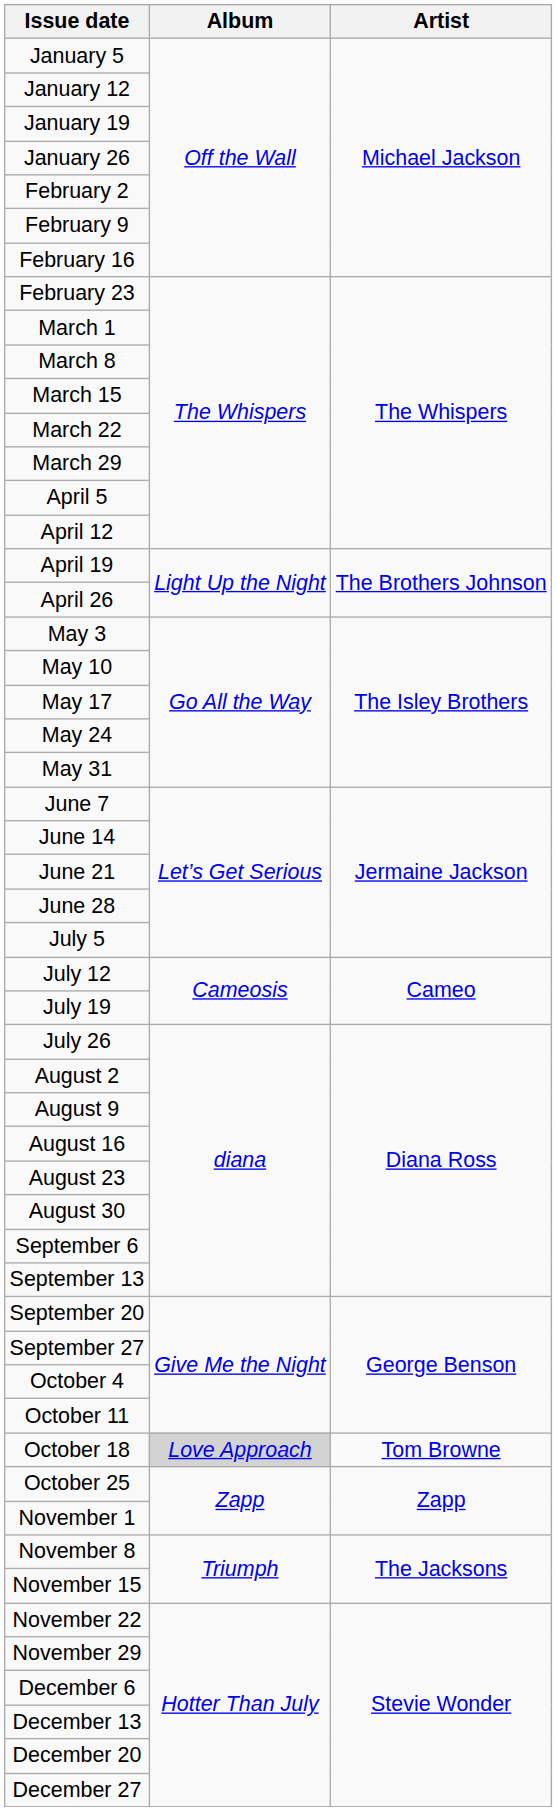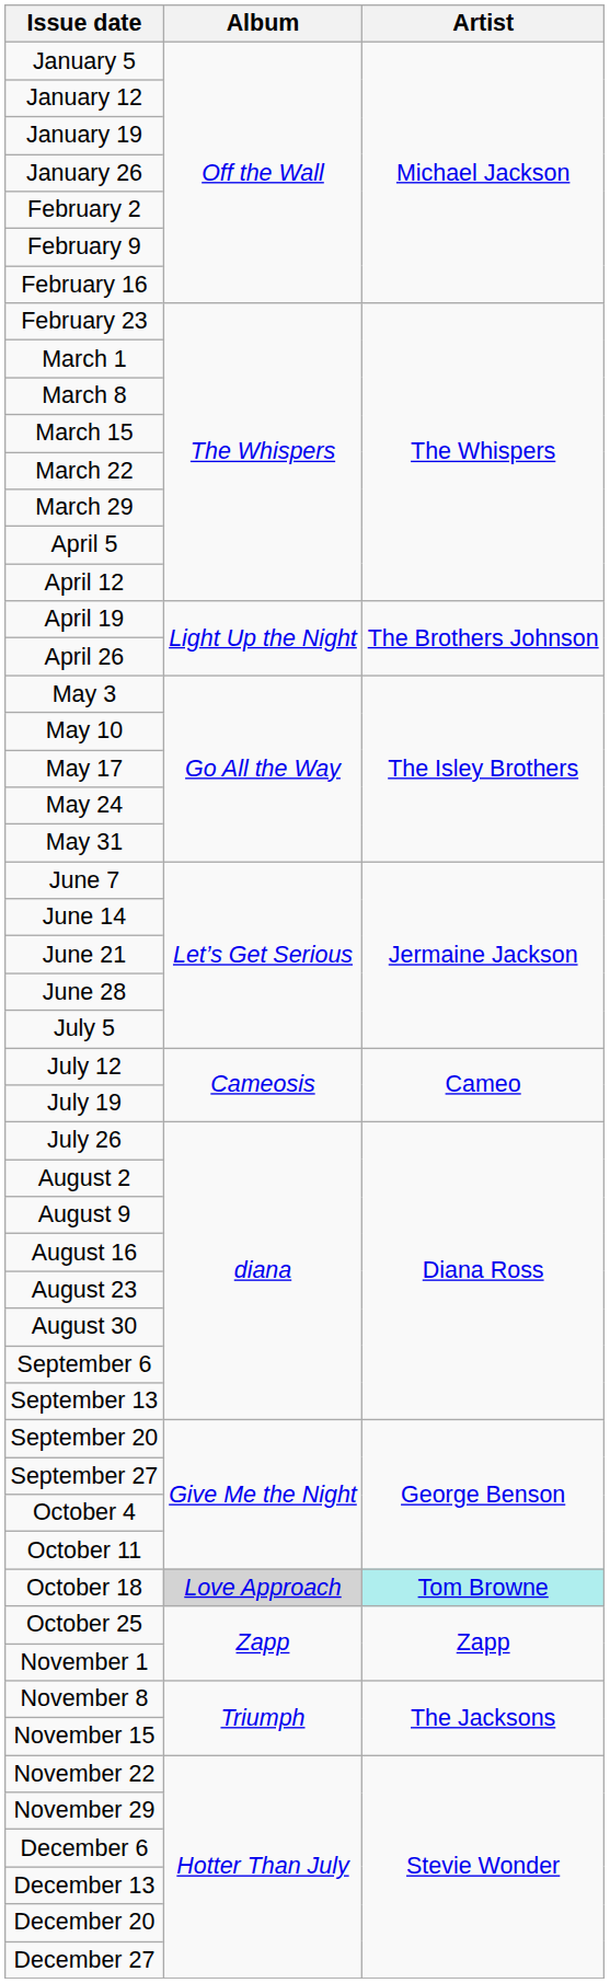October 18 | Artist: no background -> paleturquoise background
